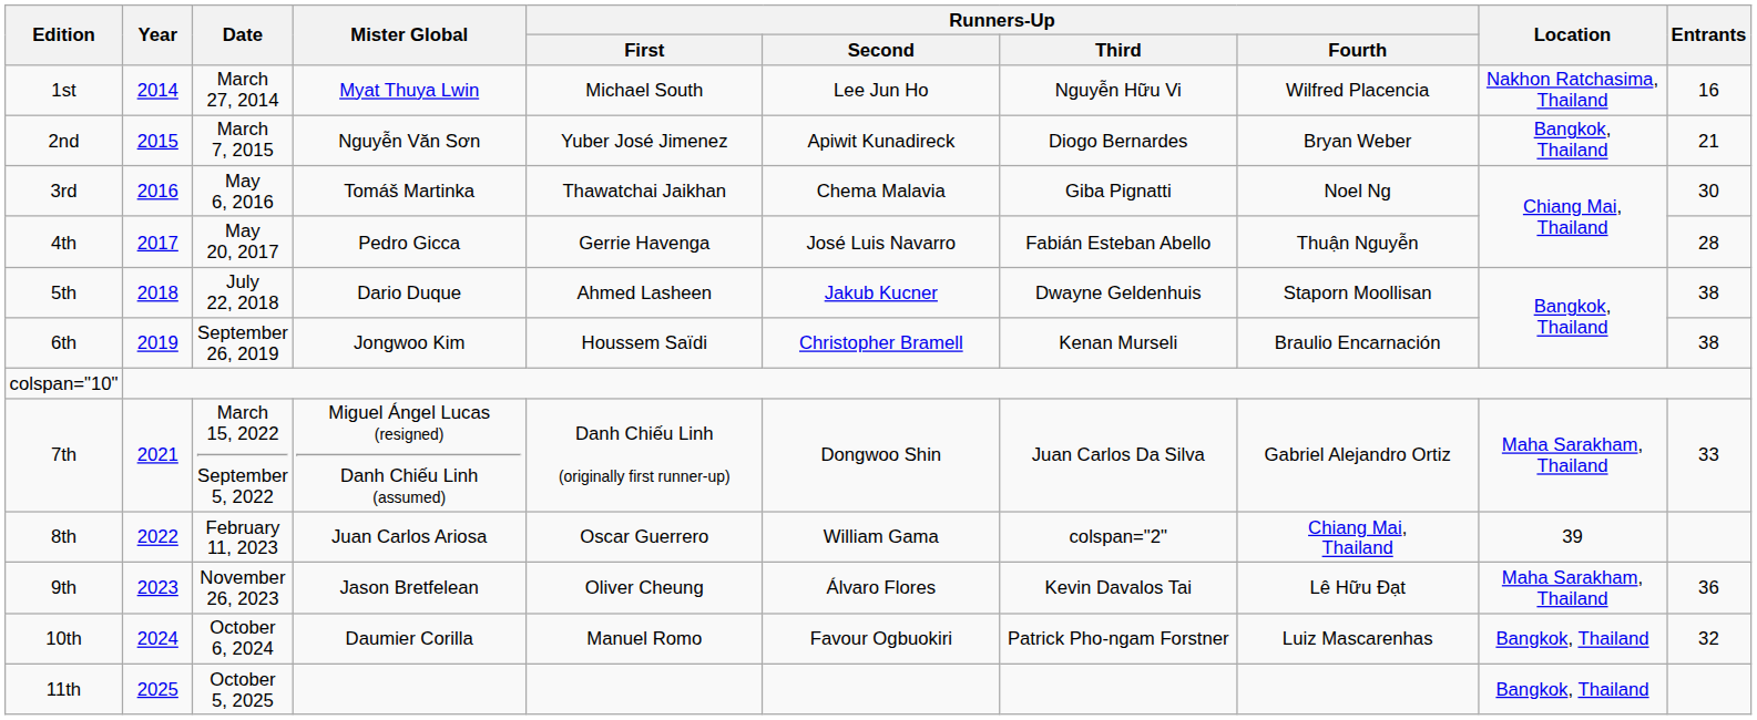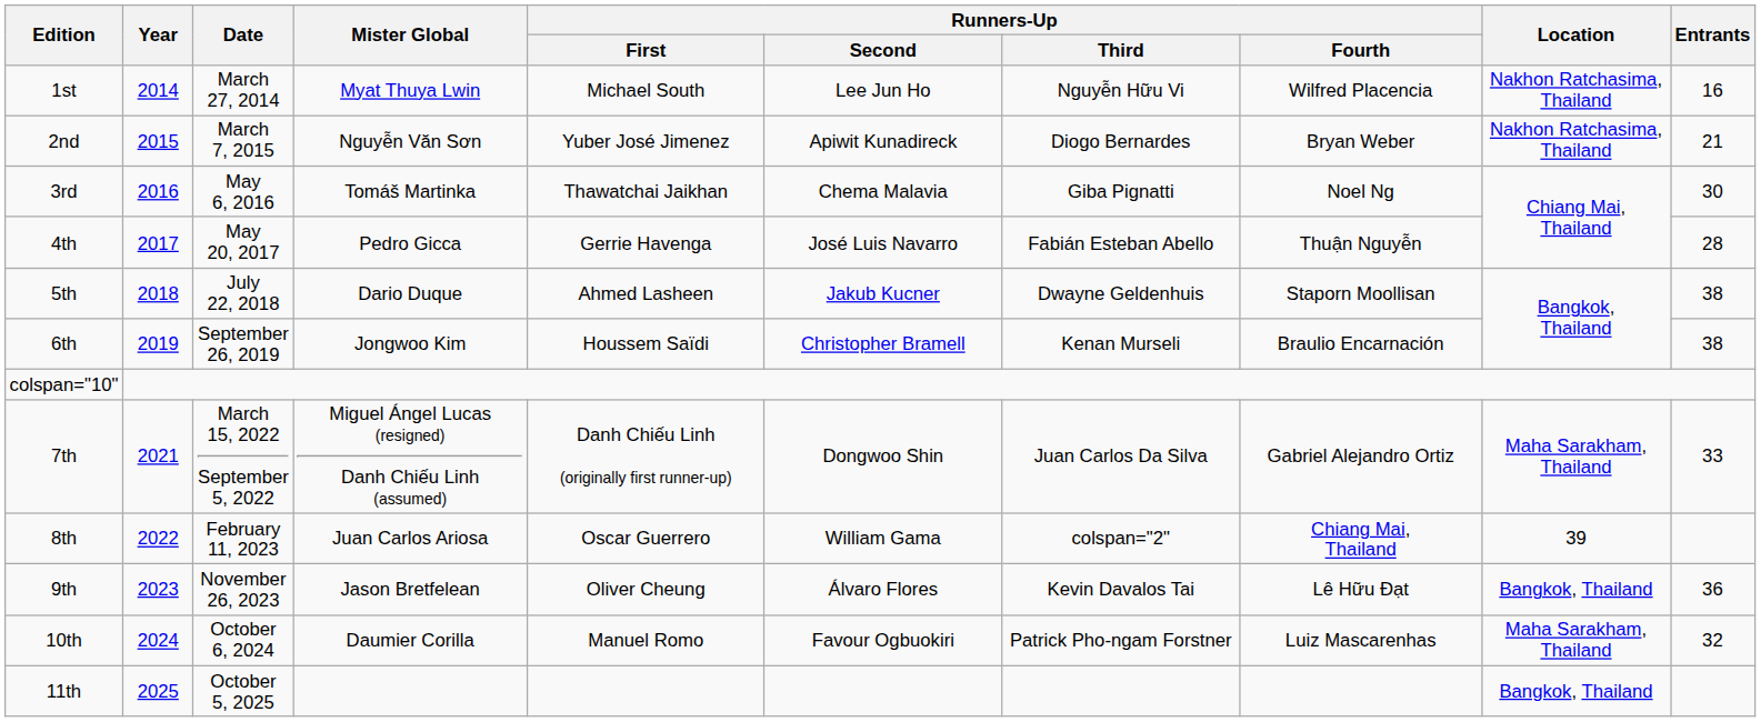2nd | Location: Bangkok, Thailand -> Nakhon Ratchasima, Thailand
9th | Location: Maha Sarakham, Thailand -> Bangkok, Thailand
10th | Location: Bangkok, Thailand -> Maha Sarakham, Thailand
